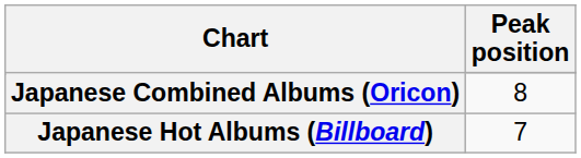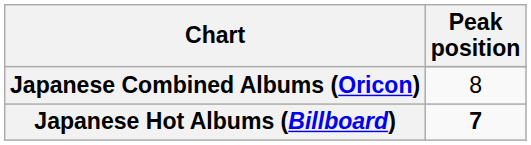Japanese Hot Albums (Billboard) | column 2: normal -> bold
